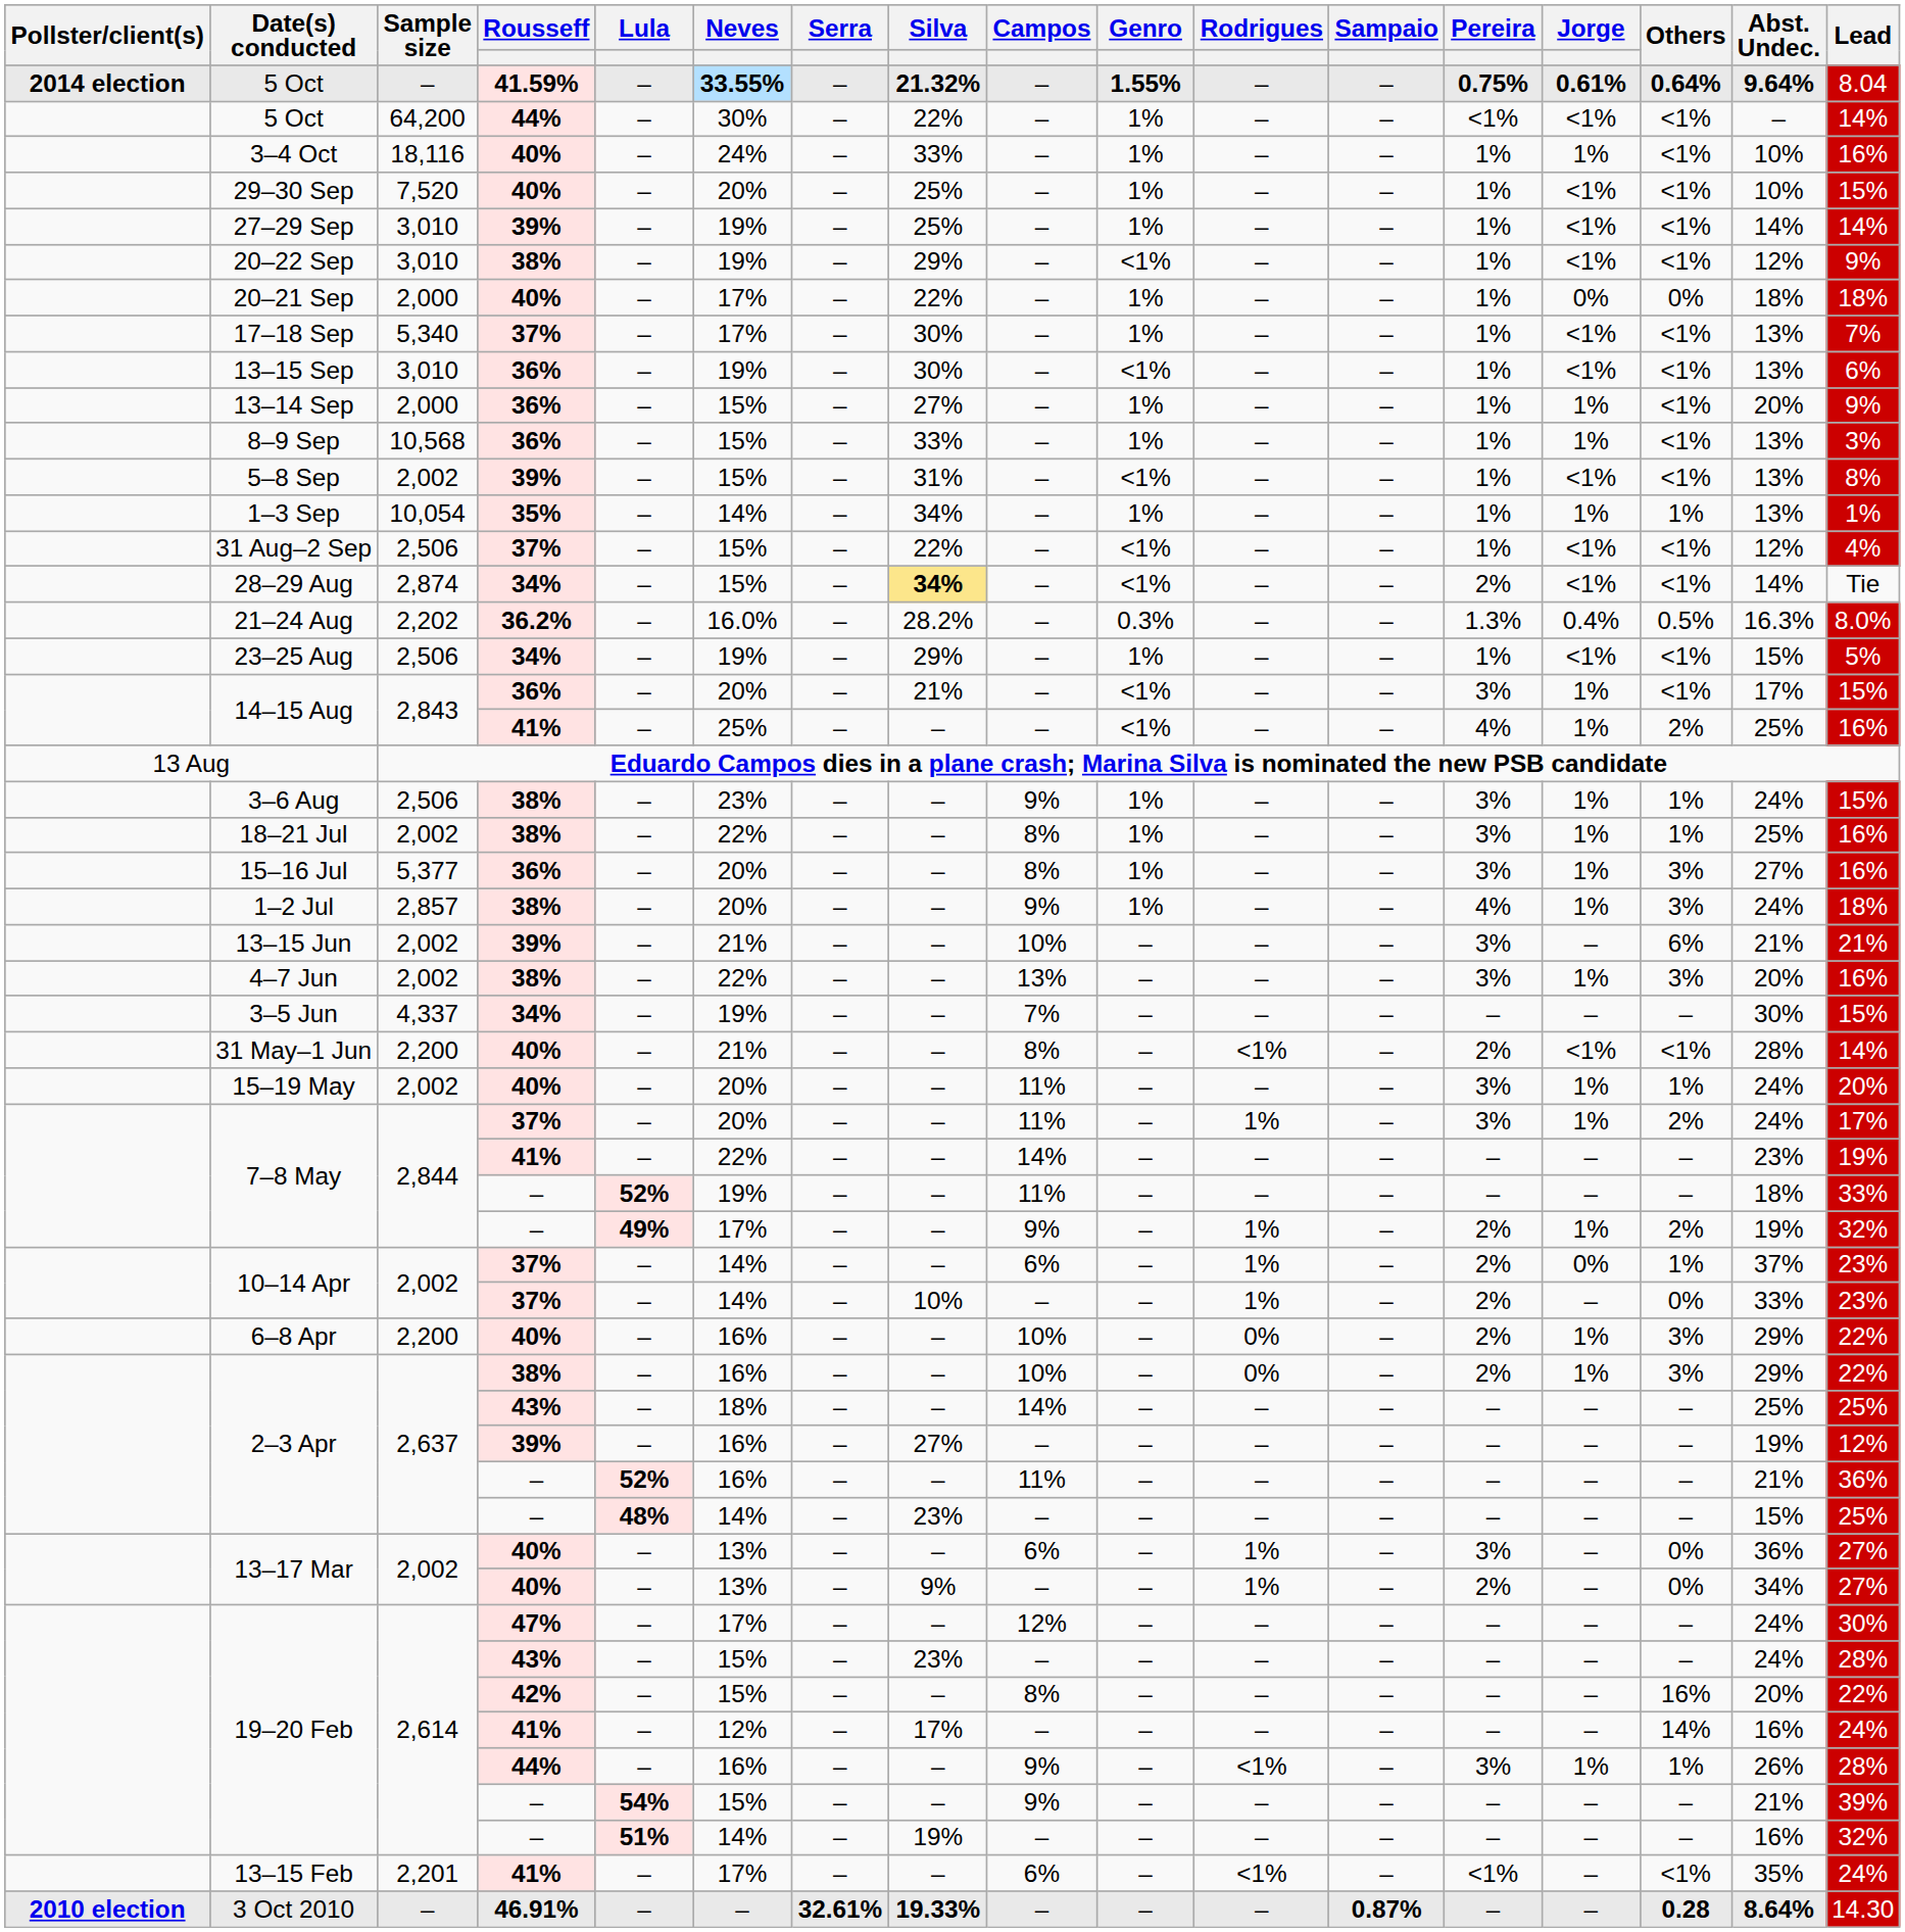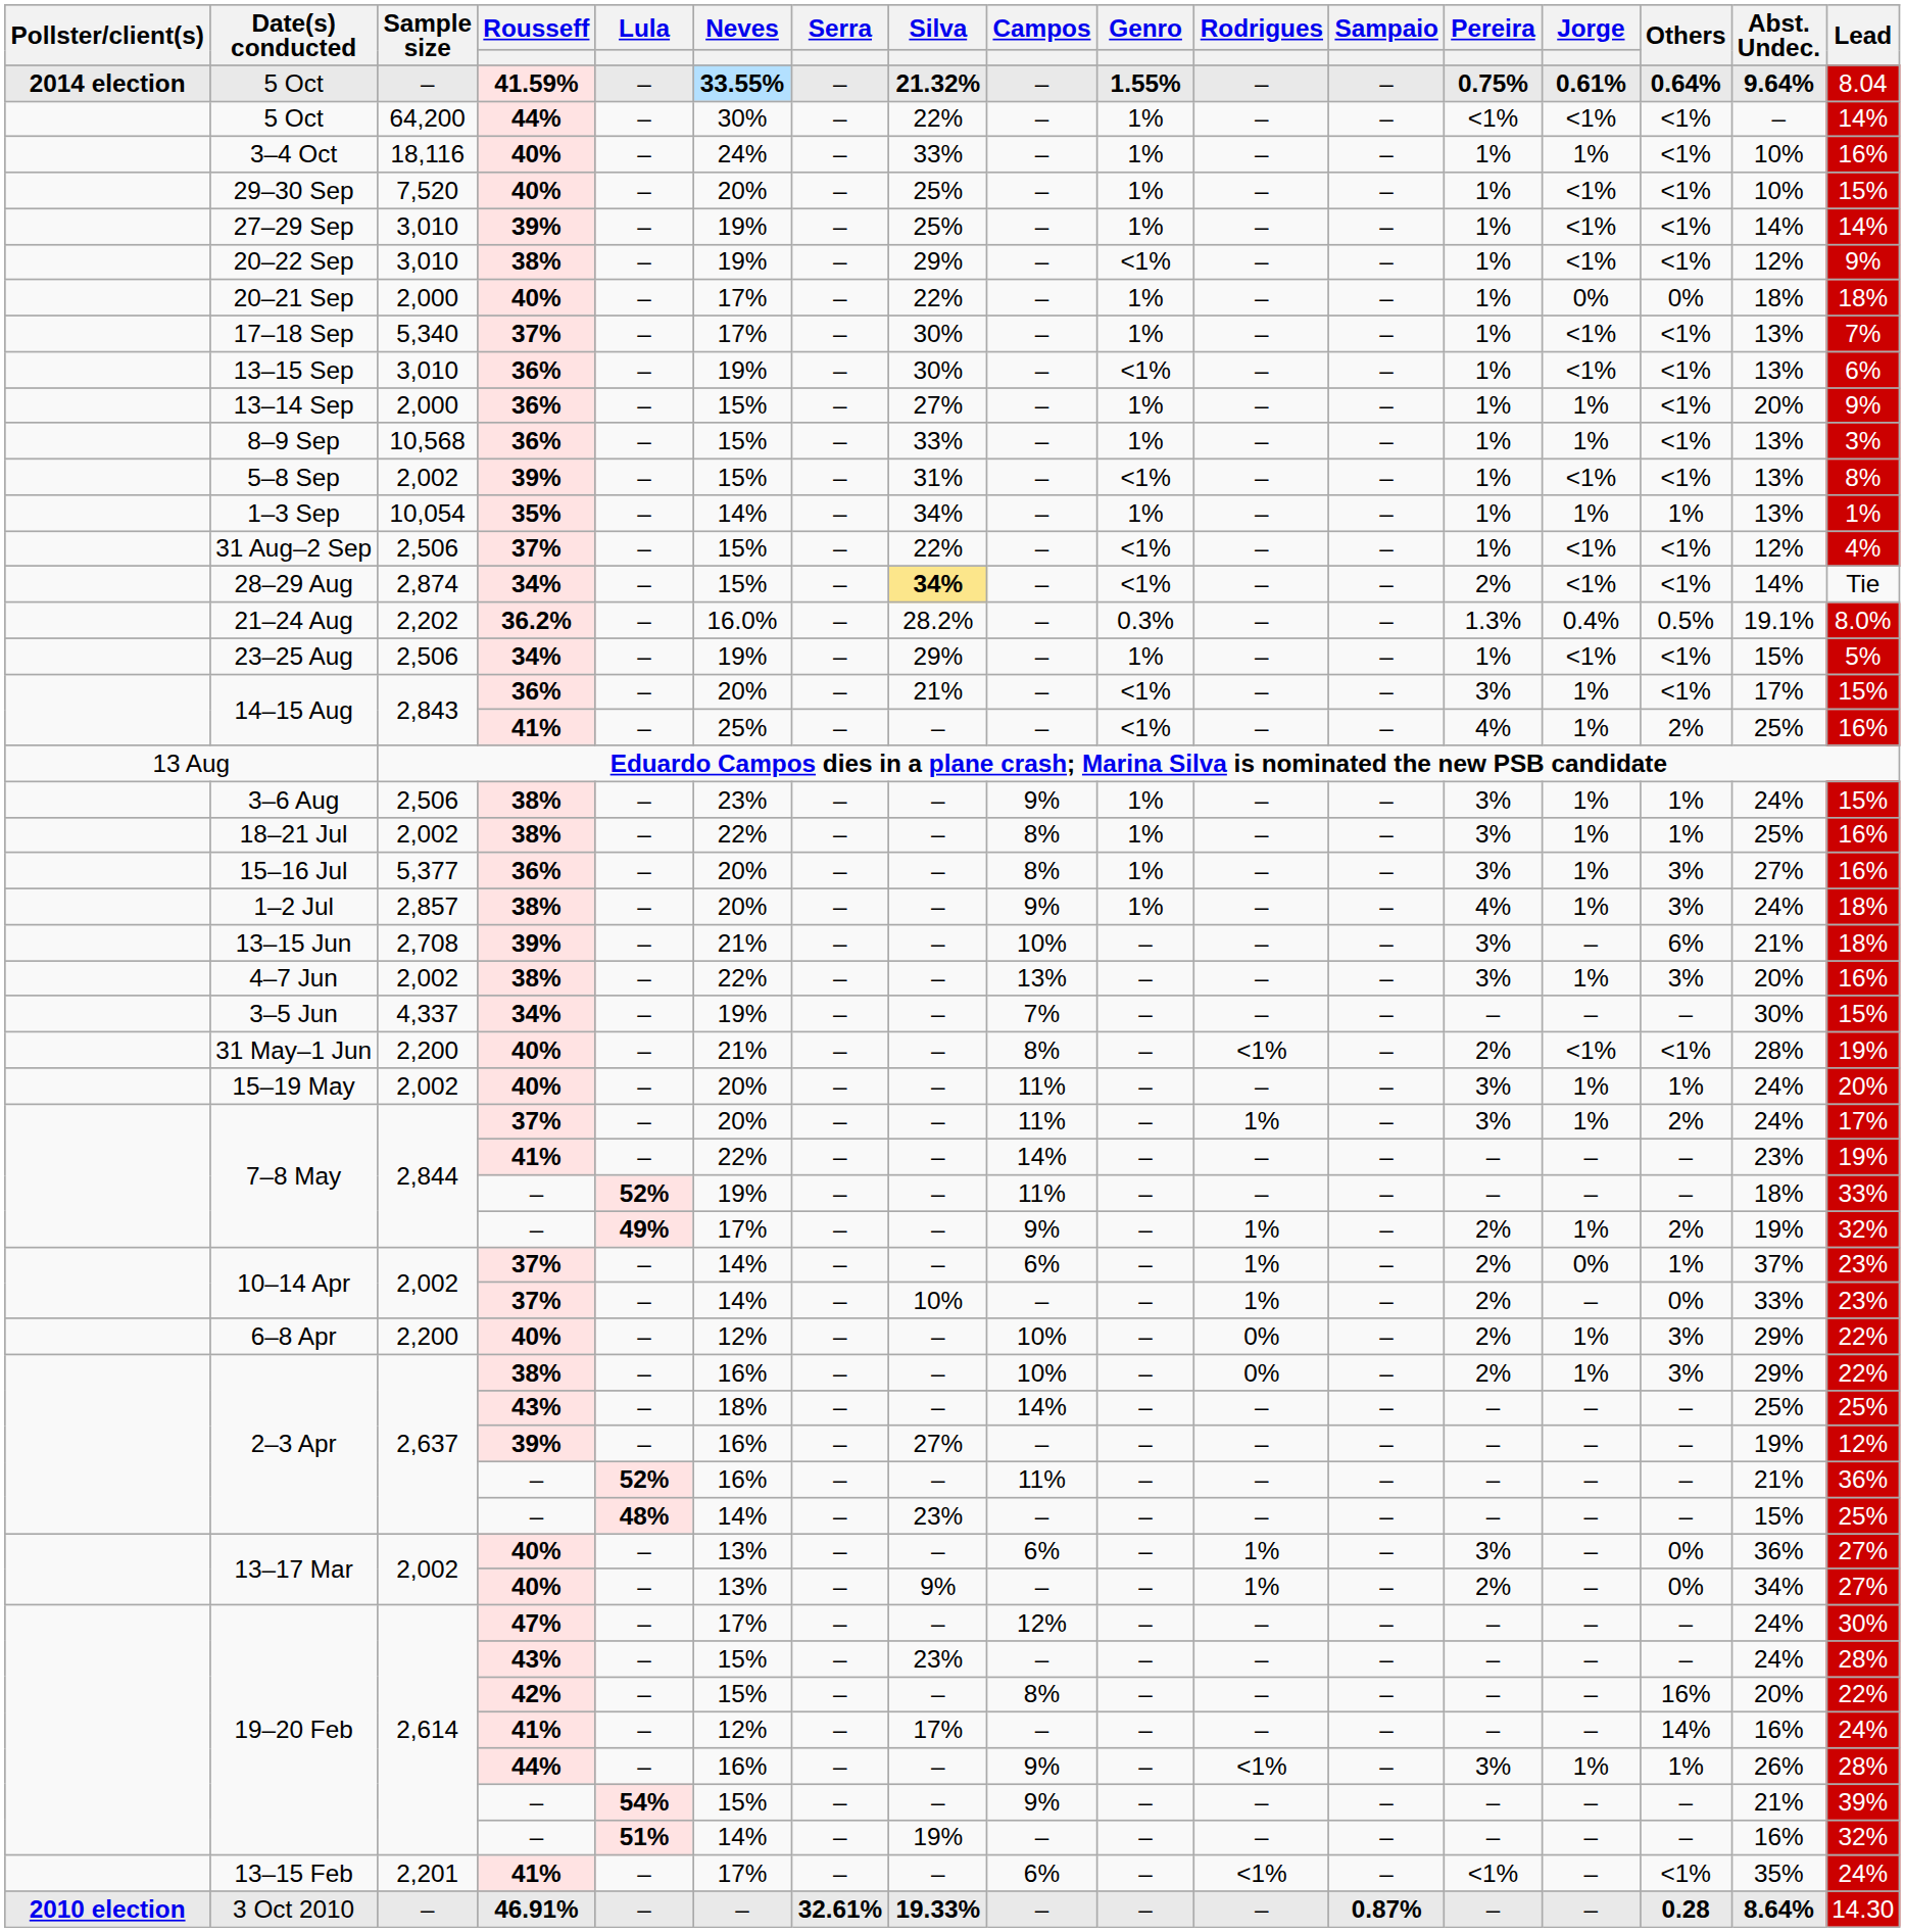21–24 Aug | Abst. Undec.: 16.3% -> 19.1%
13–15 Jun | Sample size: 2,002 -> 2,708
13–15 Jun | Lead: 21% -> 18%
31 May–1 Jun | Lead: 14% -> 19%
6–8 Apr | Neves: 16% -> 12%
